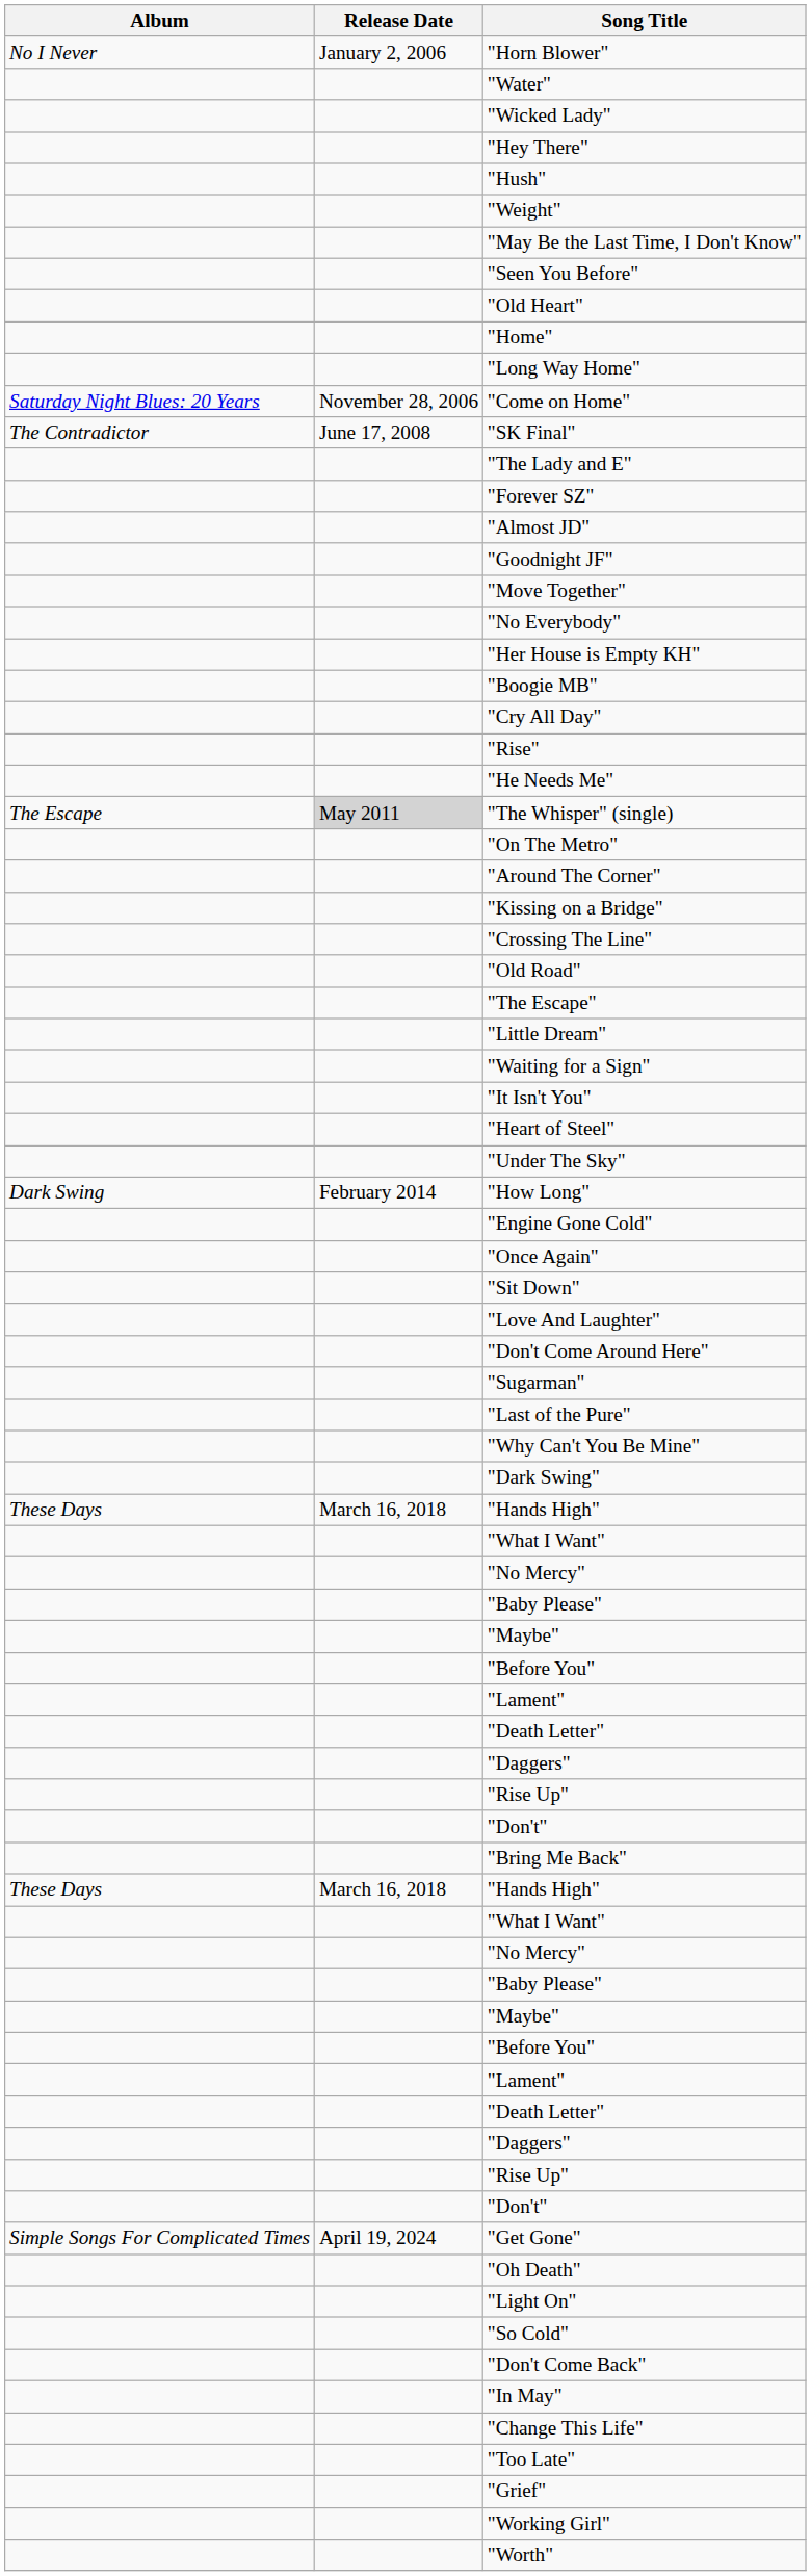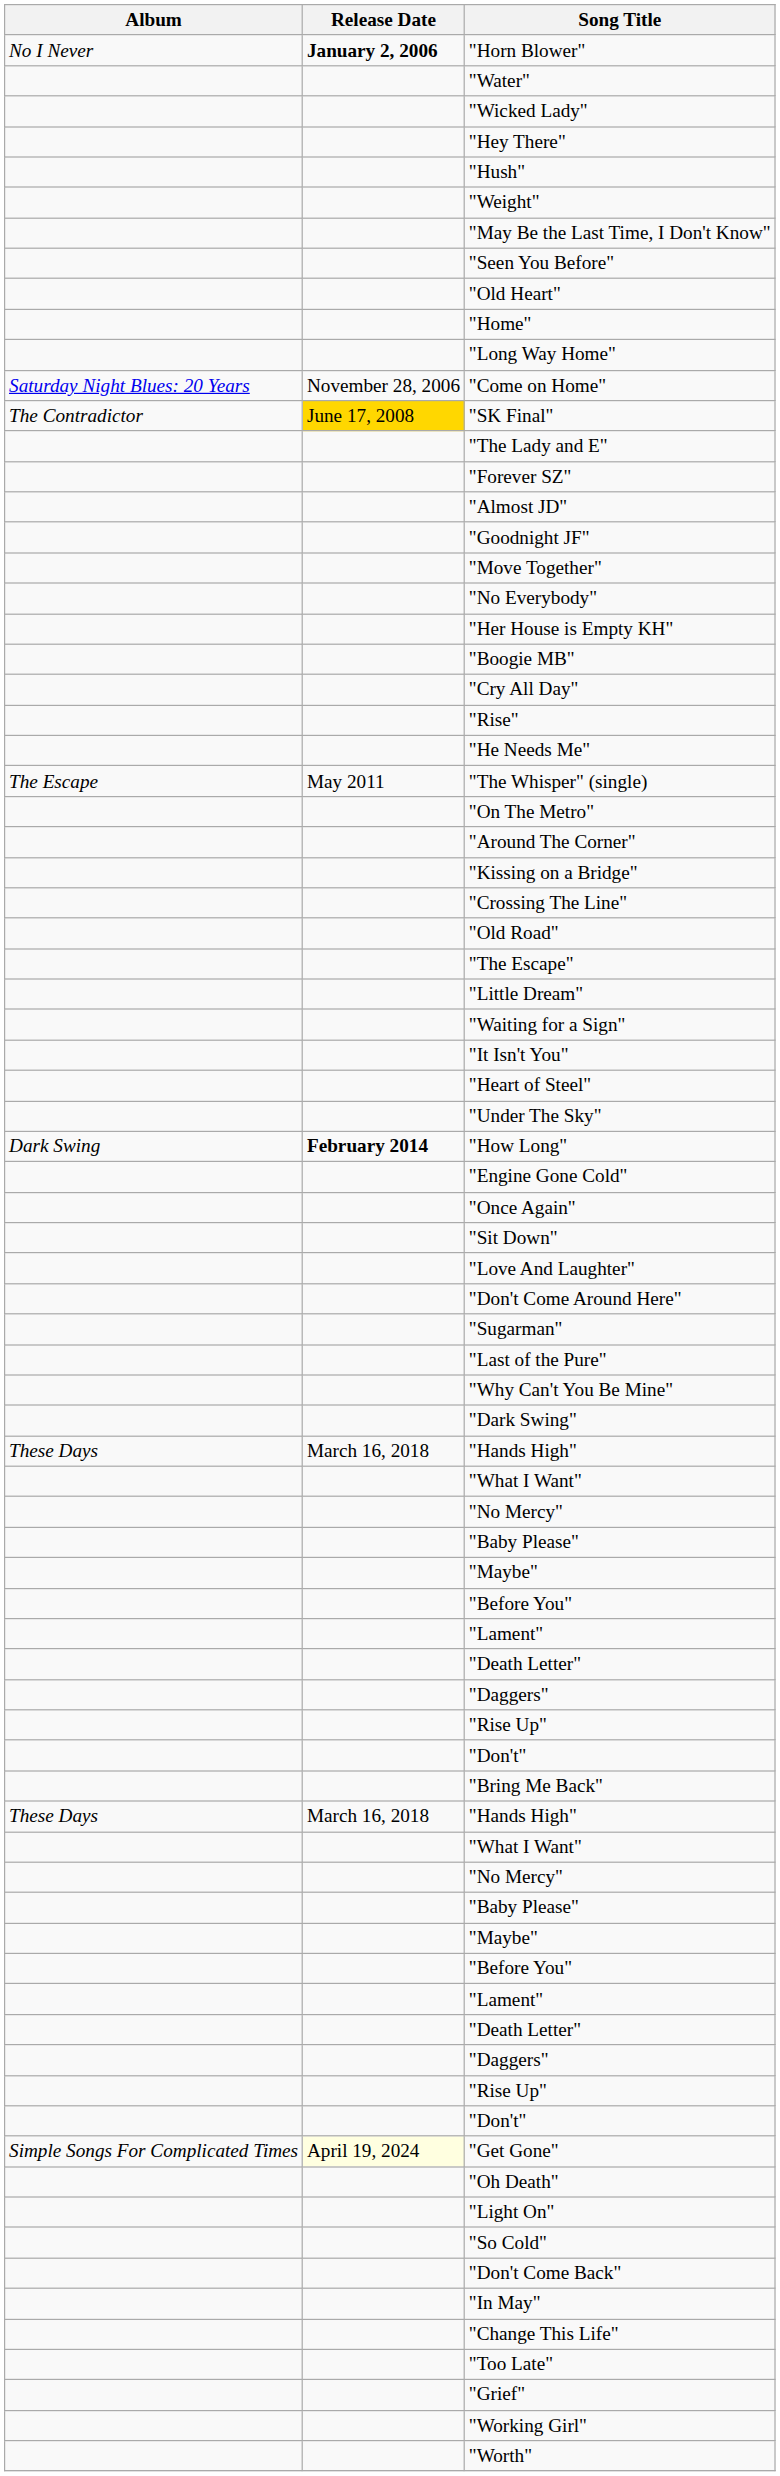"Horn Blower" | Release Date: normal -> bold
"SK Final" | Release Date: no background -> gold background
"The Whisper" (single) | Release Date: lightgrey background -> no background
"How Long" | Release Date: normal -> bold
"Get Gone" | Release Date: no background -> lightyellow background
